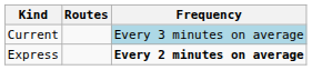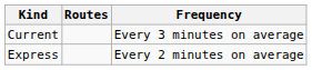row 2 | Frequency: lightblue background -> no background
row 3 | Frequency: bold -> normal
